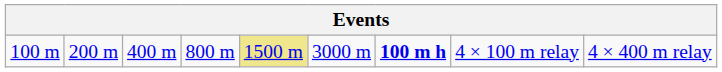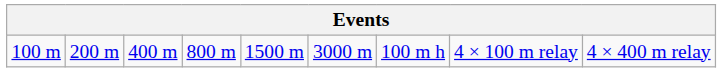100 m | column 5: khaki background -> no background
100 m | column 7: bold -> normal
